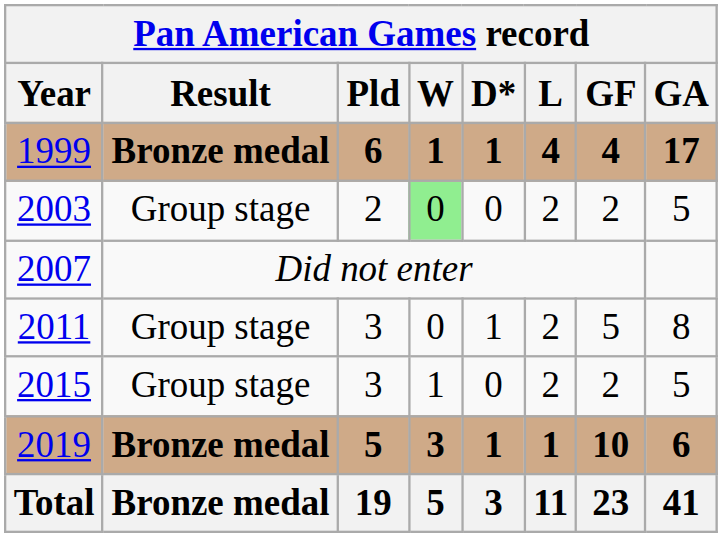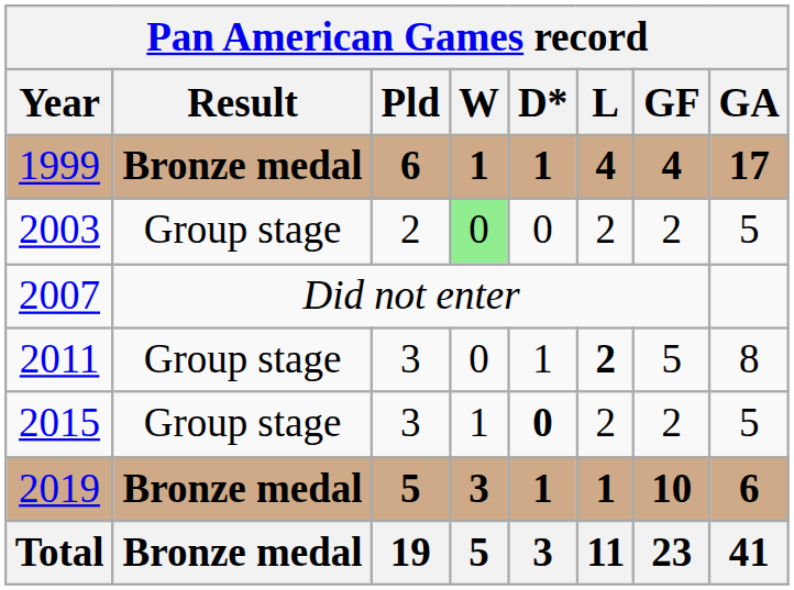2011 | L: normal -> bold
2015 | D*: normal -> bold
